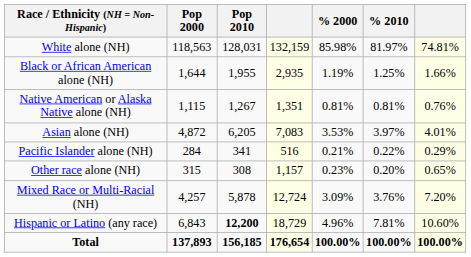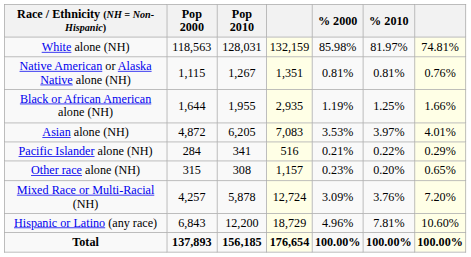rows swapped: Black or African American alone (NH) <-> Native American or Alaska Native alone (NH)
Hispanic or Latino (any race) | Pop 2010: bold -> normal
